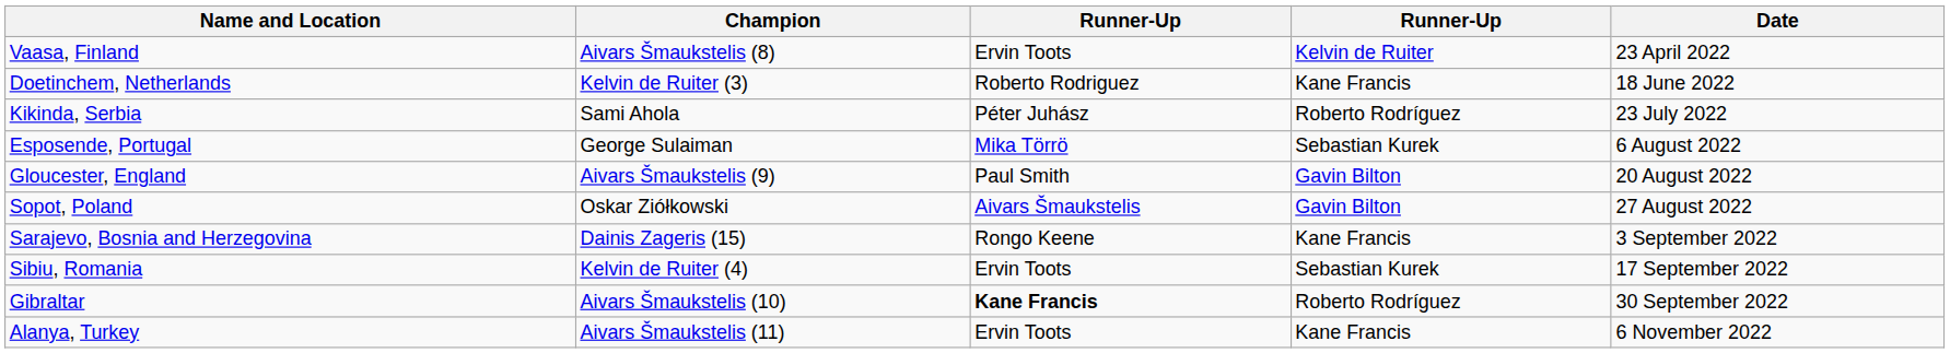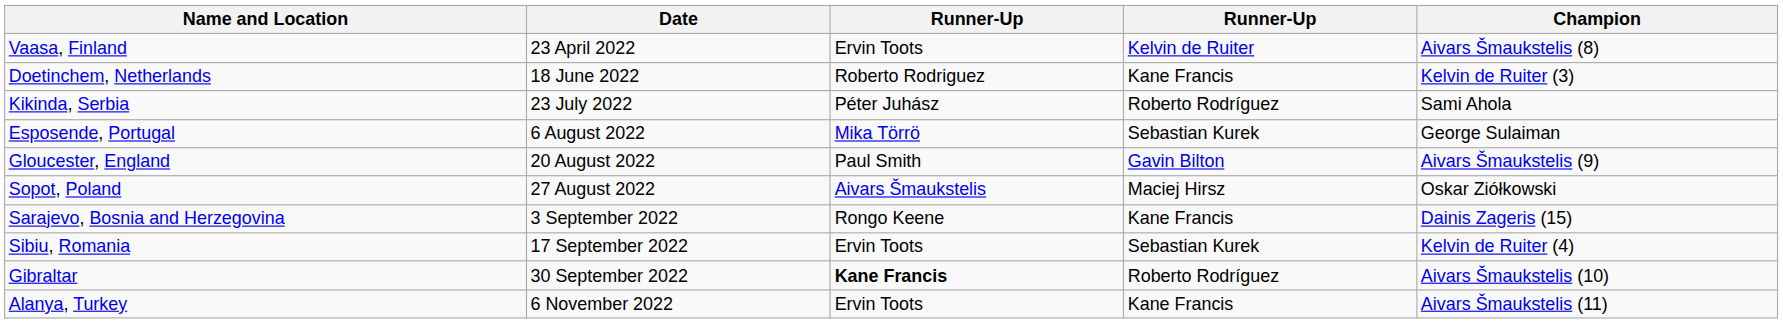columns swapped: Champion <-> Date
Sopot, Poland | column 4: Gavin Bilton -> Maciej Hirsz
